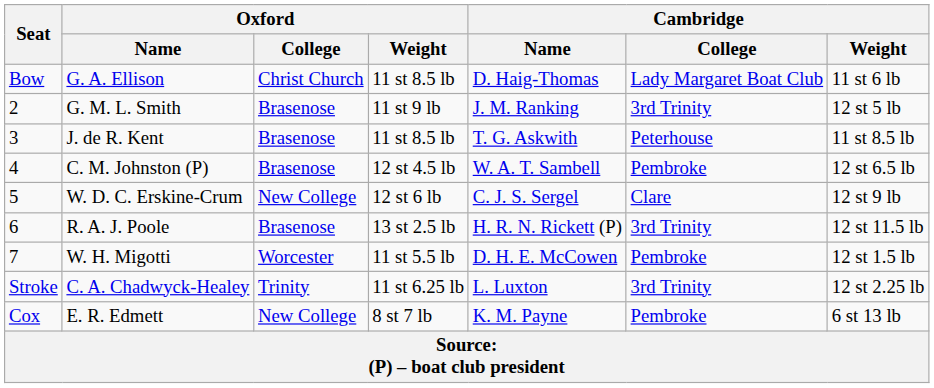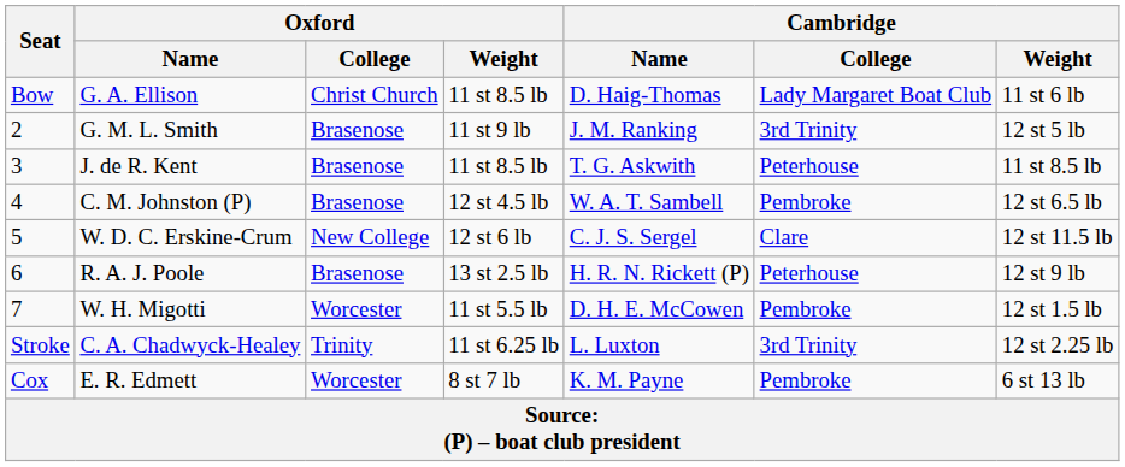W. D. C. Erskine-Crum | Cambridge / Weight: 12 st 9 lb -> 12 st 11.5 lb
R. A. J. Poole | Cambridge / College: 3rd Trinity -> Peterhouse
R. A. J. Poole | Cambridge / Weight: 12 st 11.5 lb -> 12 st 9 lb
E. R. Edmett | Oxford / College: New College -> Worcester
